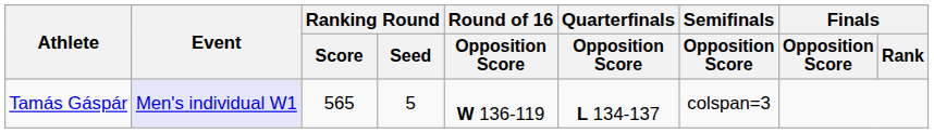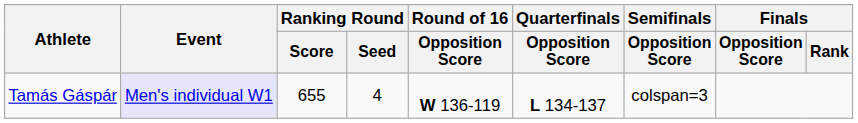Tamás Gáspár | Ranking Round / Score: 565 -> 655
Tamás Gáspár | Ranking Round / Seed: 5 -> 4
